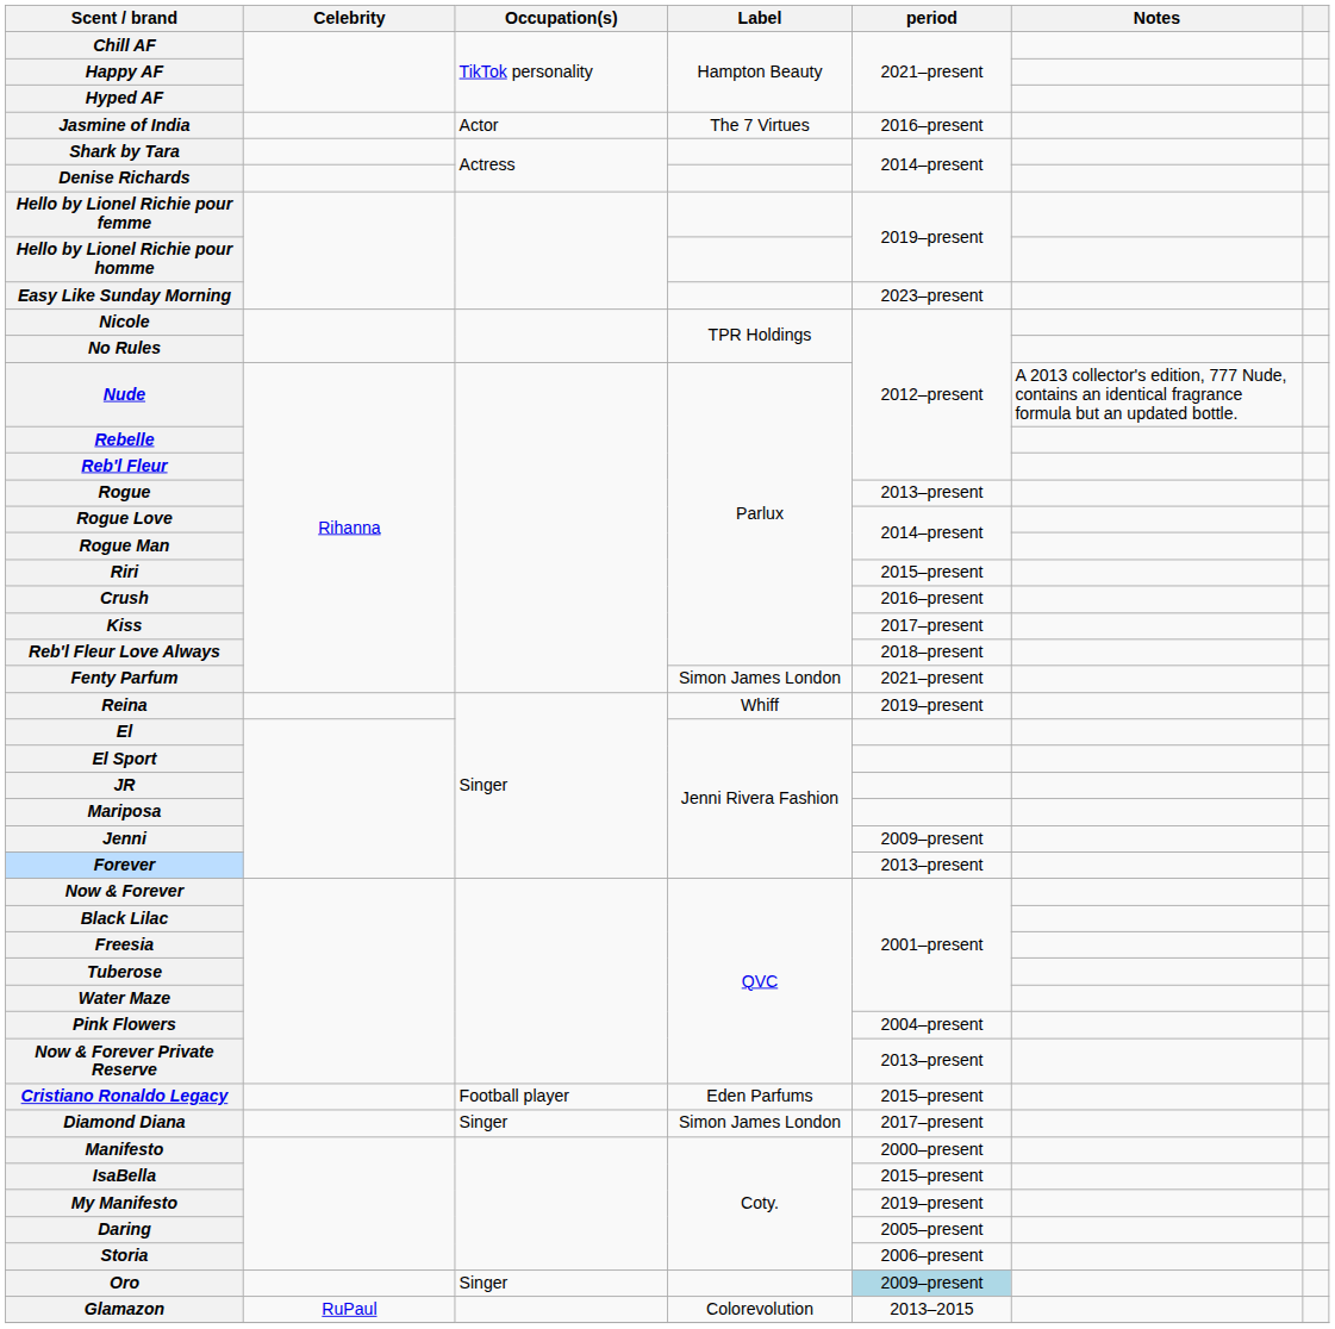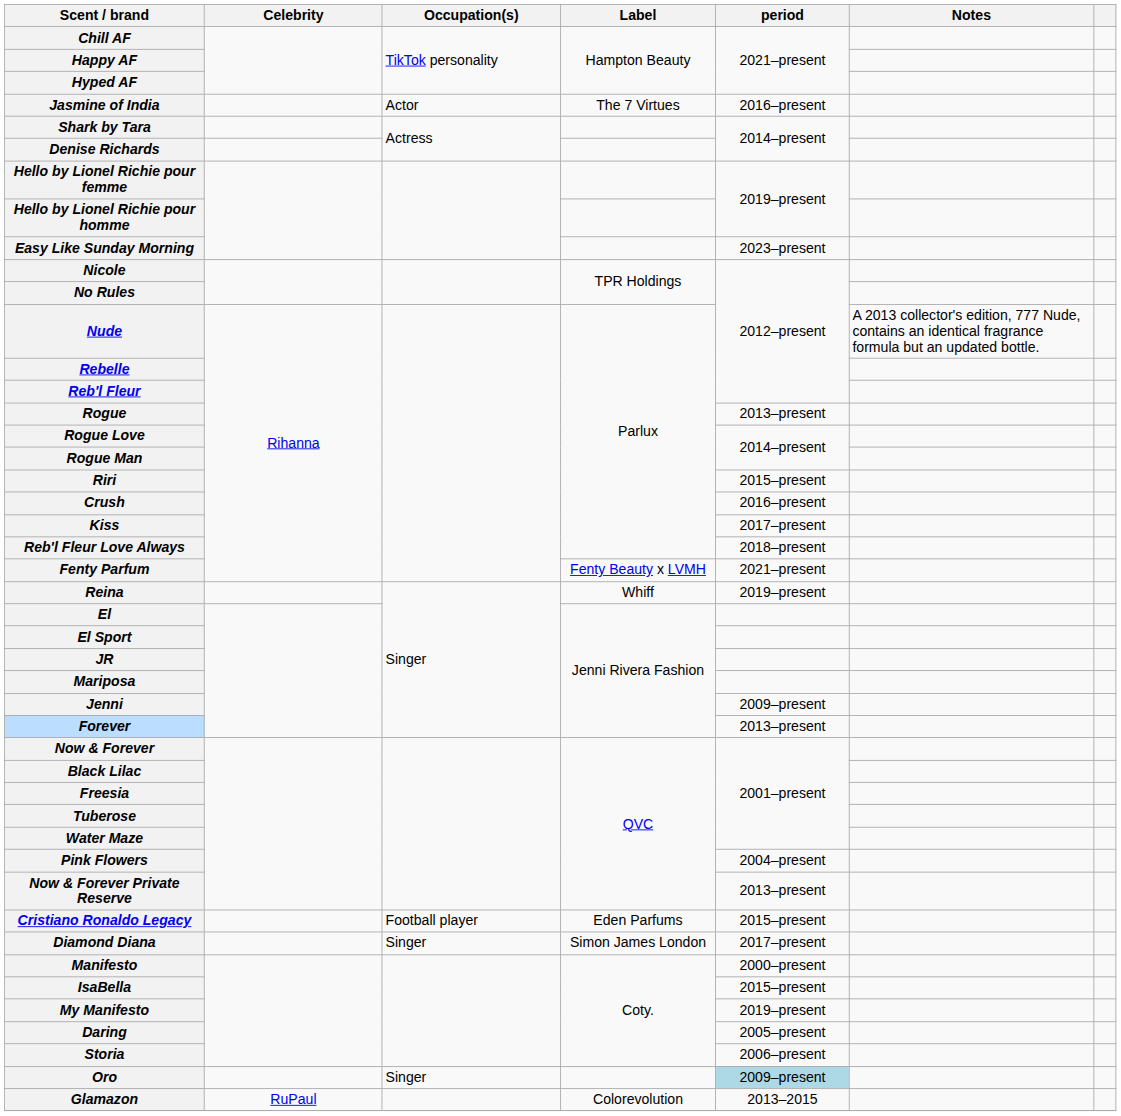Fenty Parfum | Label: Simon James London -> Fenty Beauty x LVMH
